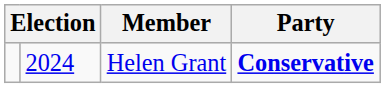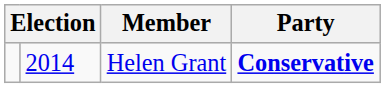Helen Grant | column 2: 2024 -> 2014
